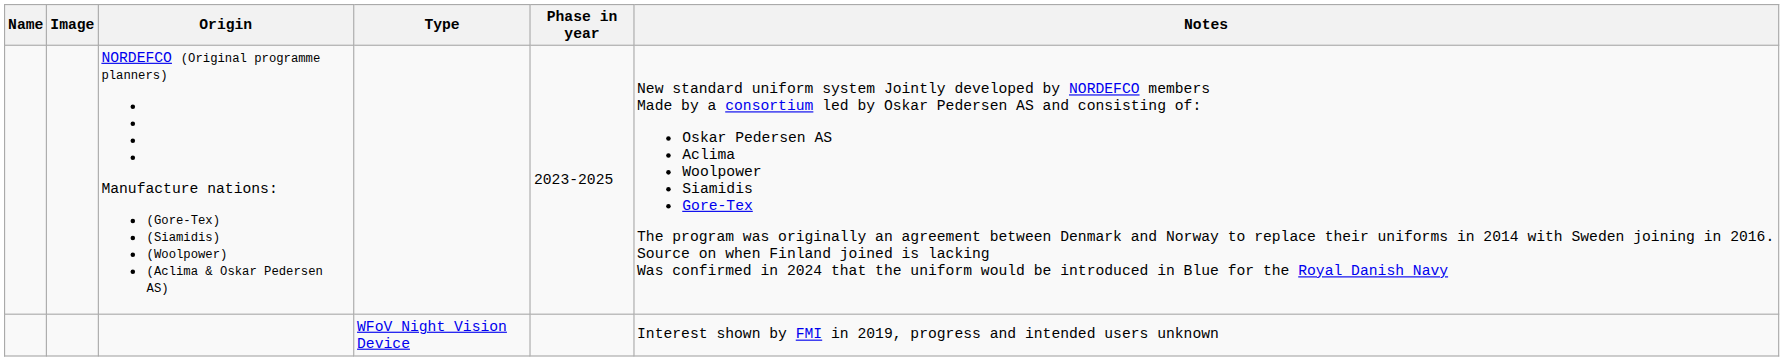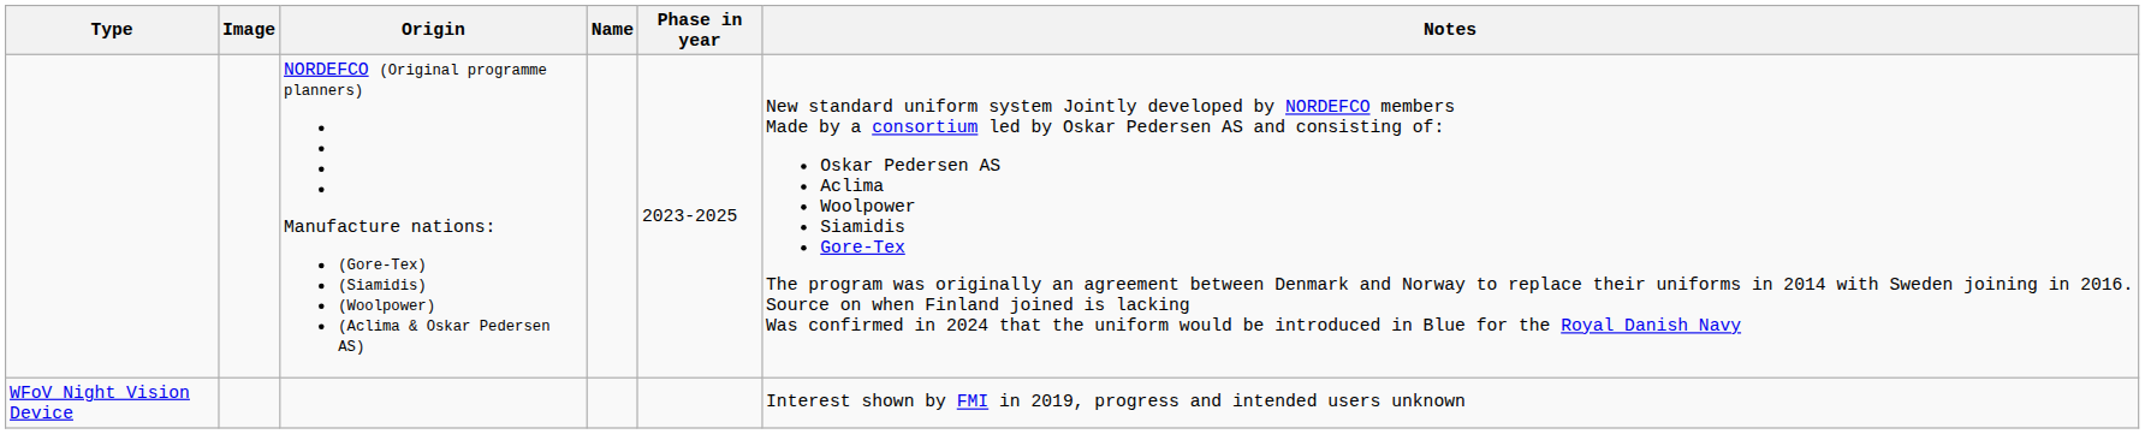columns swapped: Name <-> Type
